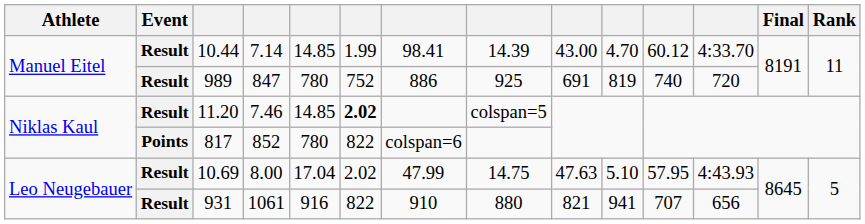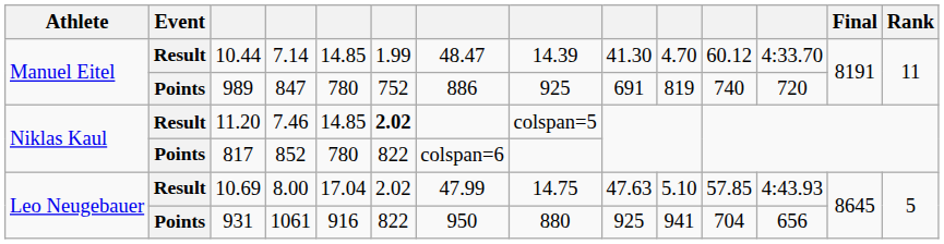10.44 | column 7: 98.41 -> 48.47
10.44 | column 9: 43.00 -> 41.30
989 | Event: Result -> Points
10.69 | column 11: 57.95 -> 57.85
931 | Event: Result -> Points
931 | column 7: 910 -> 950
931 | column 9: 821 -> 925
931 | column 11: 707 -> 704
